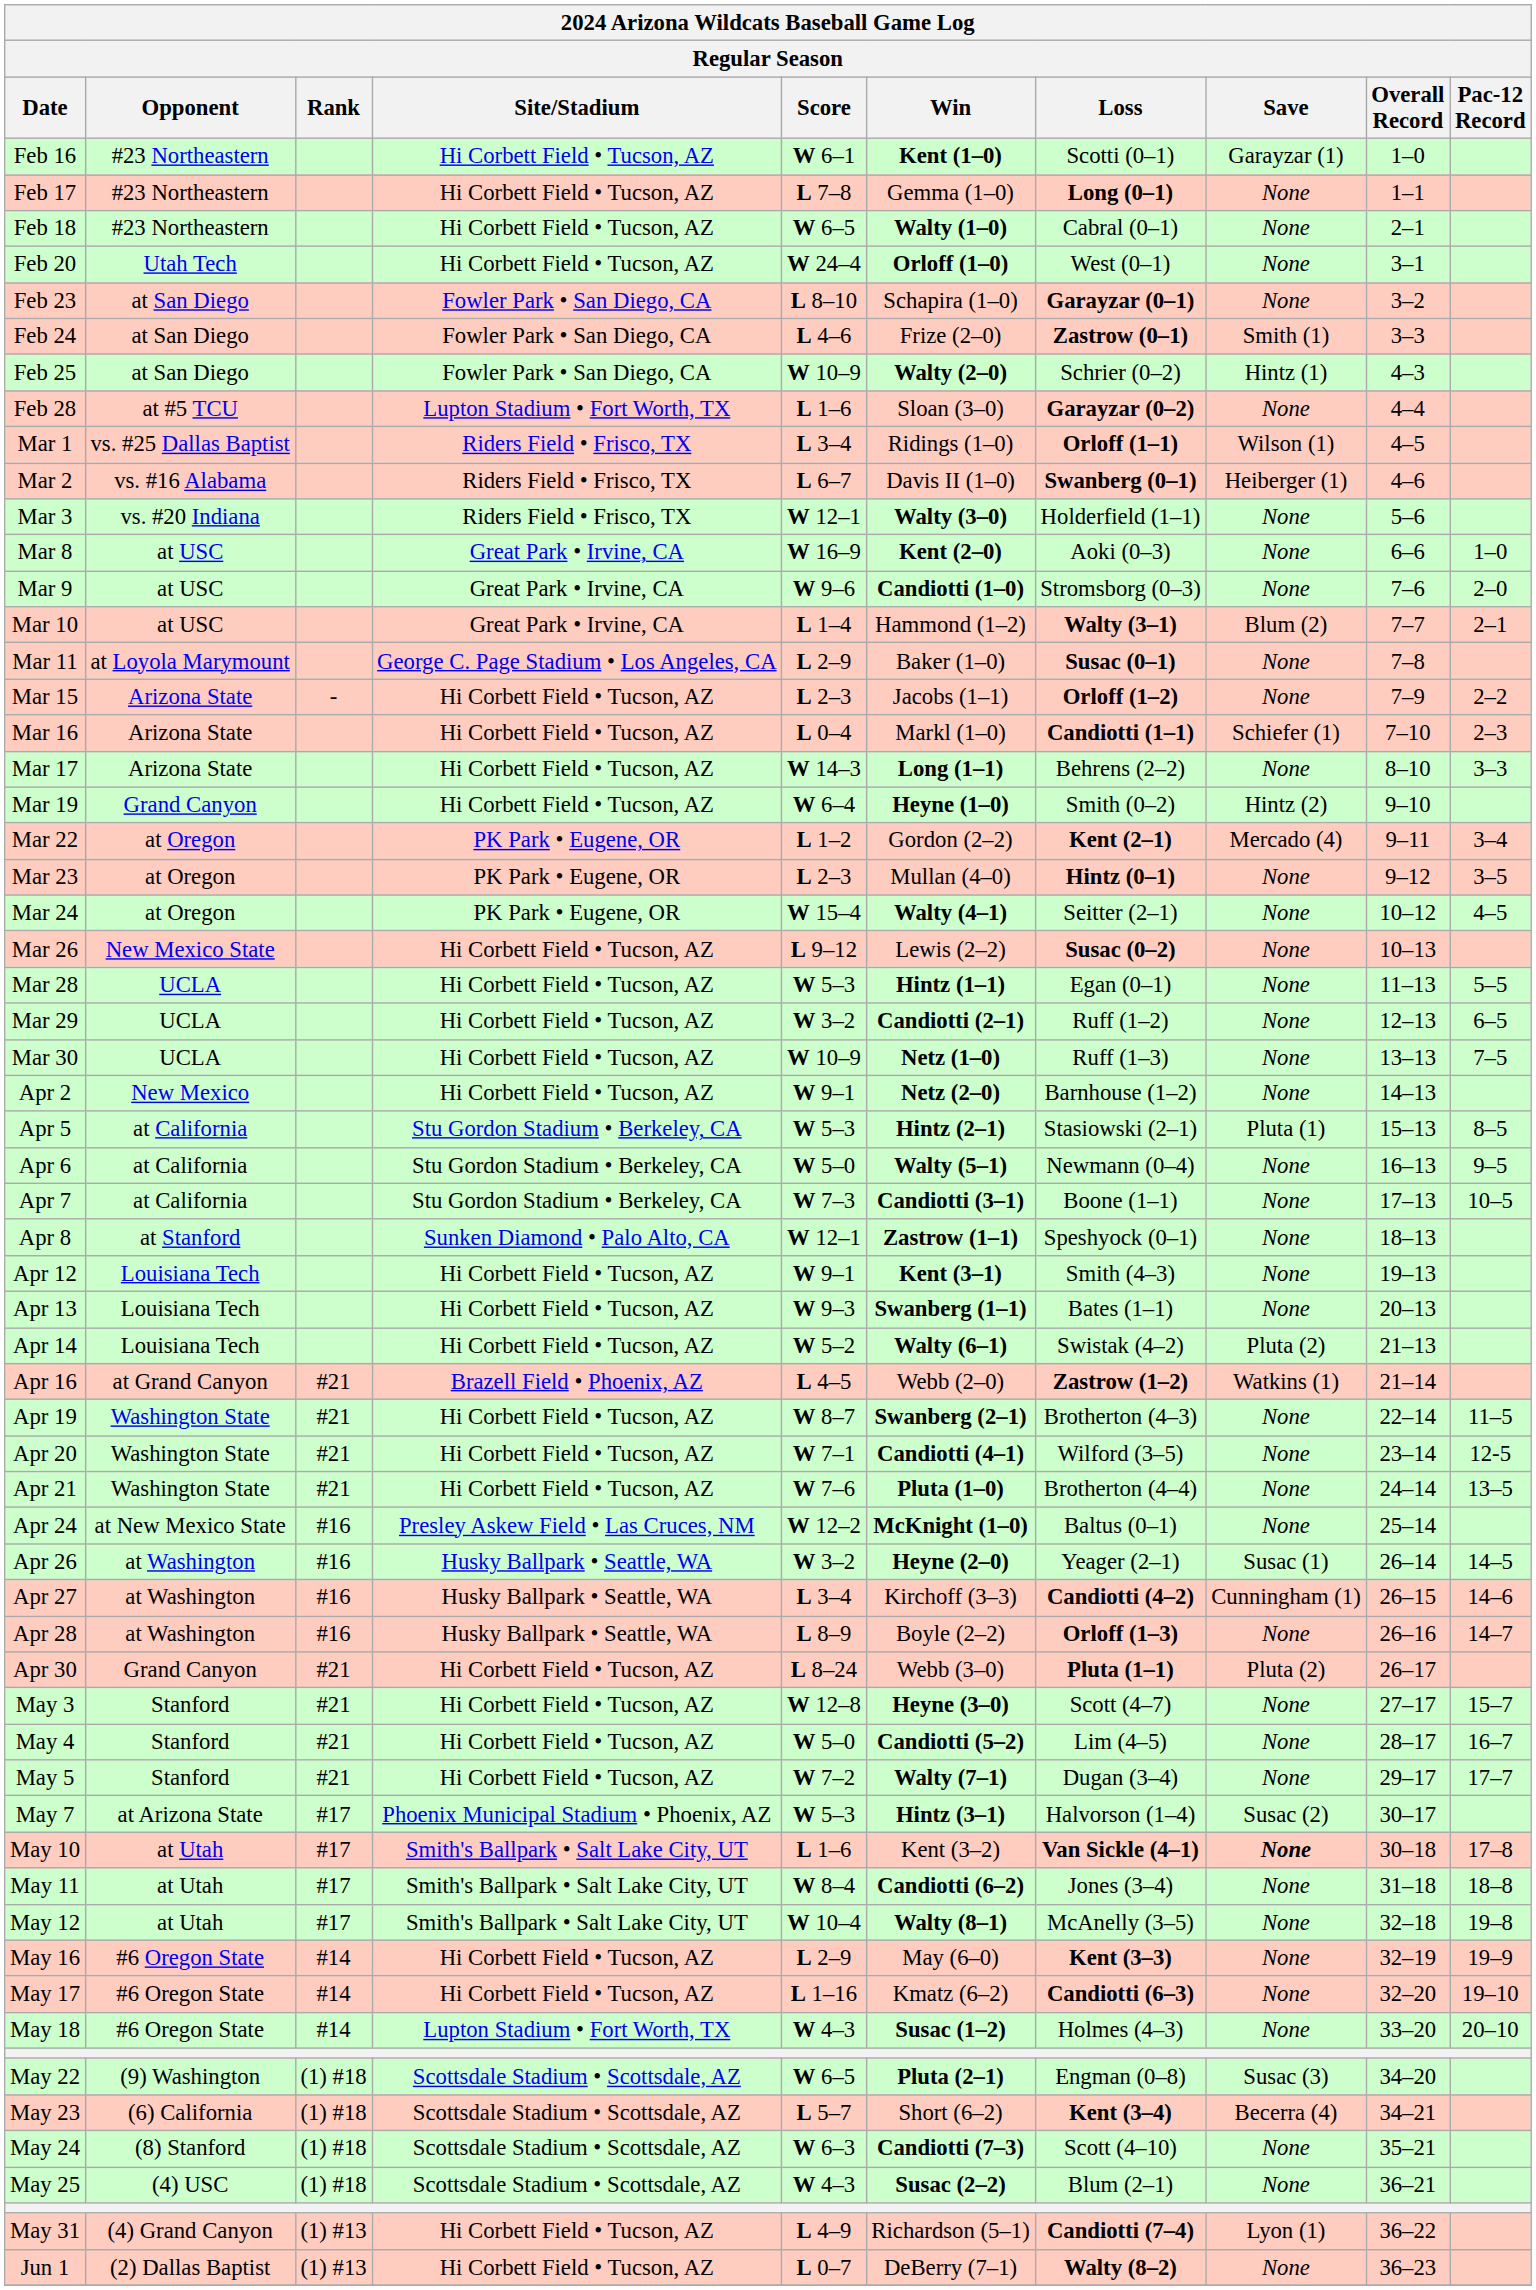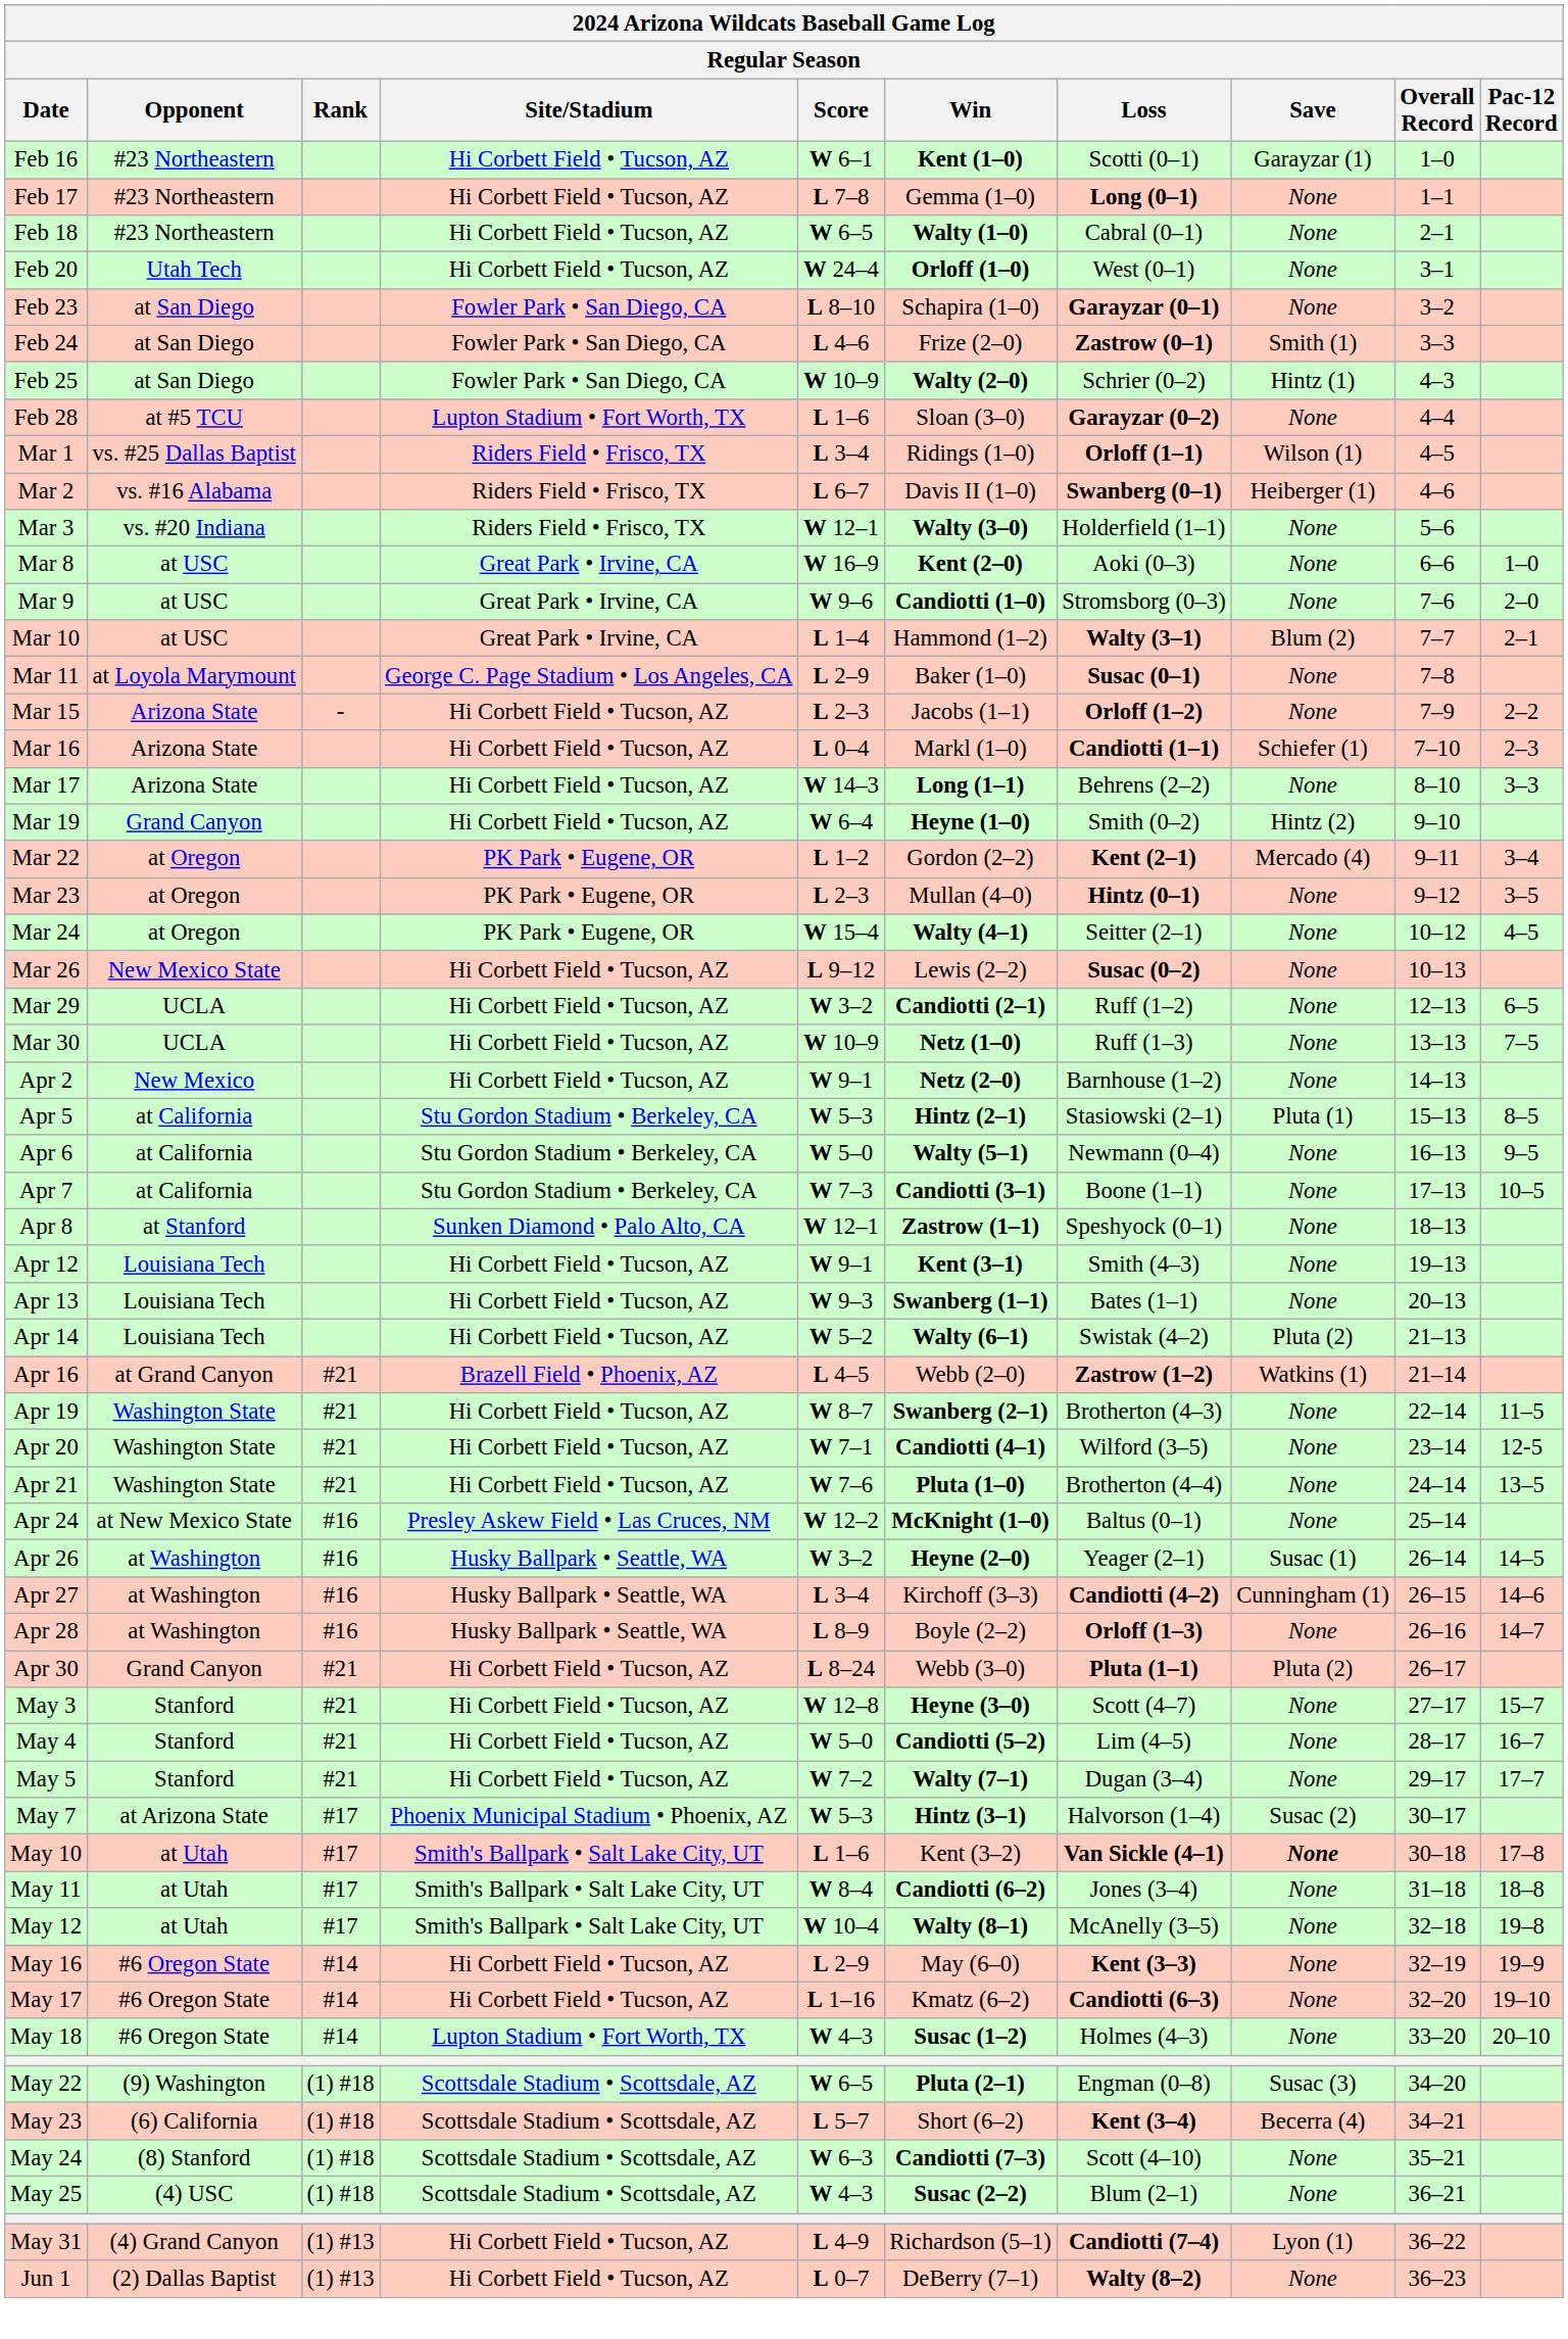- row: Mar 28 | UCLA | Hi Corbett Field • Tucson, AZ | W 5–3 | Hintz (1–1) | Egan (0–1) | None | 11–13 | 5–5
